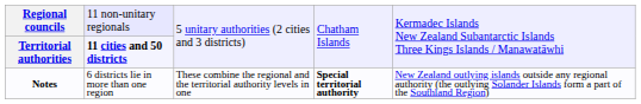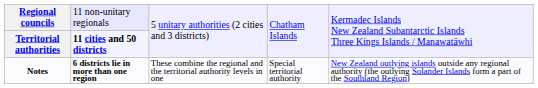Notes | column 2: normal -> bold
Notes | column 4: bold -> normal
